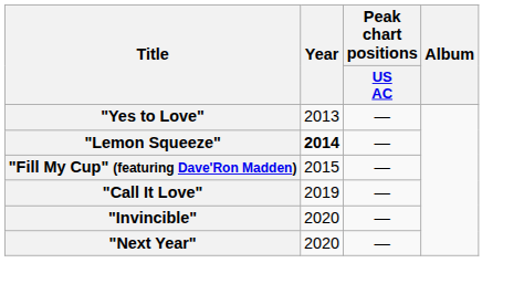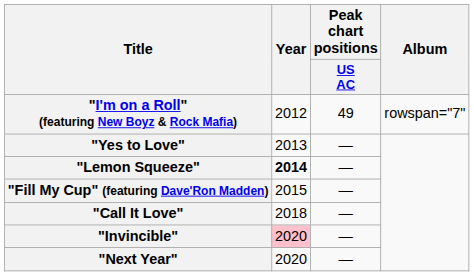+ row: "I'm on a Roll" (featuring New Boyz & Rock Mafia) | 2012 | 49 | rowspan="7"
"Call It Love" | Year: 2019 -> 2018
"Invincible" | Year: no background -> pink background
